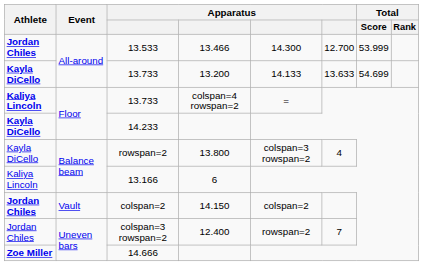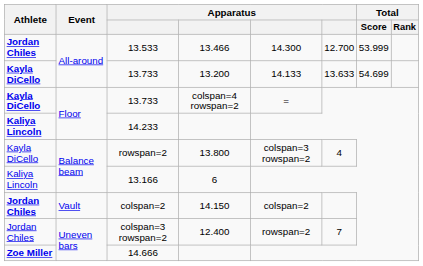13.733 / colspan=4 rowspan=2 | Athlete: Kaliya Lincoln -> Kayla DiCello
14.233 | Athlete: Kayla DiCello -> Kaliya Lincoln
